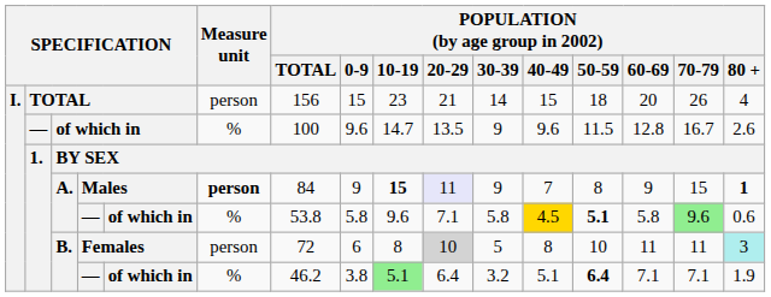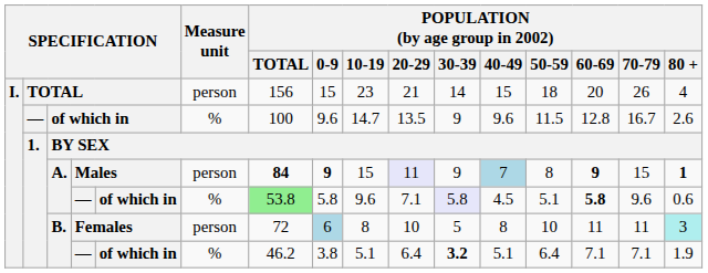Males | Measure unit: bold -> normal
Males | POPULATION (by age group in 2002) / TOTAL: normal -> bold
Males | POPULATION (by age group in 2002) / 0-9: normal -> bold
Males | POPULATION (by age group in 2002) / 10-19: bold -> normal
Males | POPULATION (by age group in 2002) / 40-49: no background -> lightblue background
Males | POPULATION (by age group in 2002) / 60-69: normal -> bold
A. / — | POPULATION (by age group in 2002) / TOTAL: no background -> lightgreen background
A. / — | POPULATION (by age group in 2002) / 30-39: no background -> lavender background
A. / — | POPULATION (by age group in 2002) / 40-49: gold background -> no background
A. / — | POPULATION (by age group in 2002) / 50-59: bold -> normal
A. / — | POPULATION (by age group in 2002) / 60-69: normal -> bold
A. / — | POPULATION (by age group in 2002) / 70-79: lightgreen background -> no background
Females | POPULATION (by age group in 2002) / 0-9: no background -> lightblue background
Females | POPULATION (by age group in 2002) / 20-29: lightgrey background -> no background
B. / — | POPULATION (by age group in 2002) / 10-19: lightgreen background -> no background
B. / — | POPULATION (by age group in 2002) / 30-39: normal -> bold
B. / — | POPULATION (by age group in 2002) / 50-59: bold -> normal
